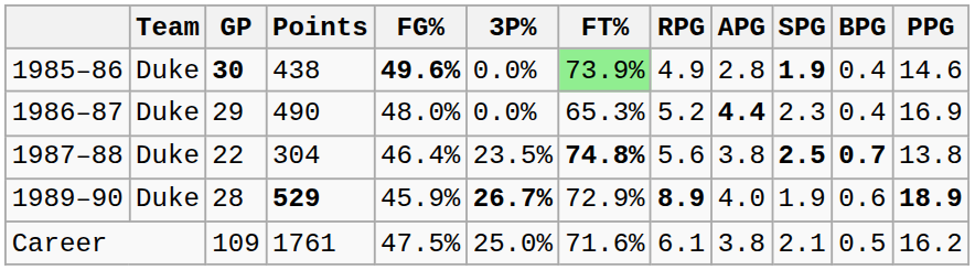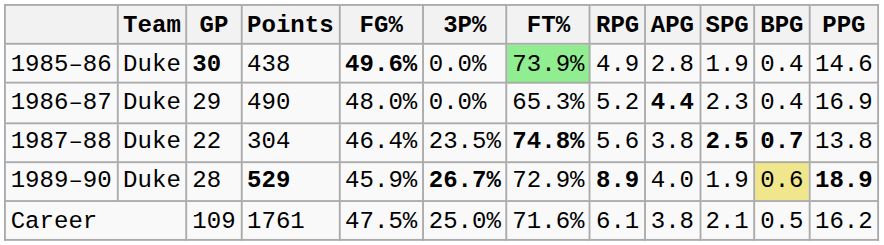1985–86 | SPG: bold -> normal
1989–90 | BPG: no background -> khaki background
